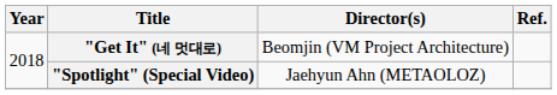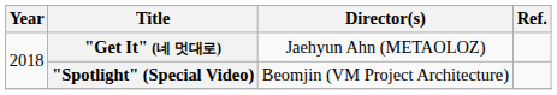"Get It" (네 멋대로) | Director(s): Beomjin (VM Project Architecture) -> Jaehyun Ahn (METAOLOZ)
"Spotlight" (Special Video) | Director(s): Jaehyun Ahn (METAOLOZ) -> Beomjin (VM Project Architecture)
